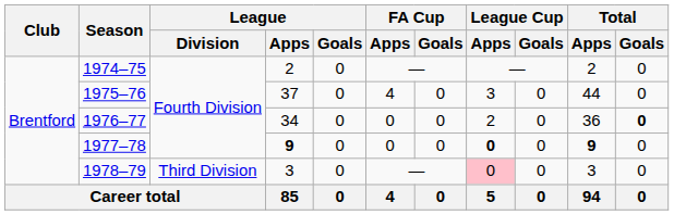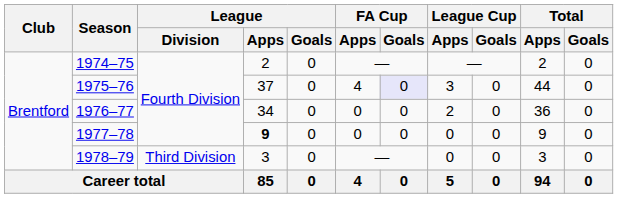1975–76 | FA Cup / Goals: no background -> lavender background
1976–77 | Total / Goals: bold -> normal
1977–78 | League Cup / Apps: bold -> normal
1977–78 | Total / Apps: bold -> normal
1978–79 | League Cup / Apps: pink background -> no background
